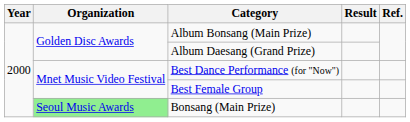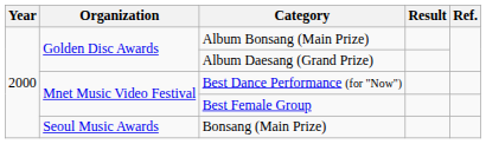Bonsang (Main Prize) | Organization: lightgreen background -> no background
